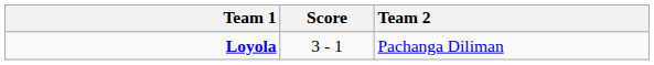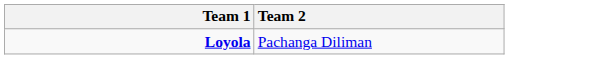- column: Score | 3 - 1
